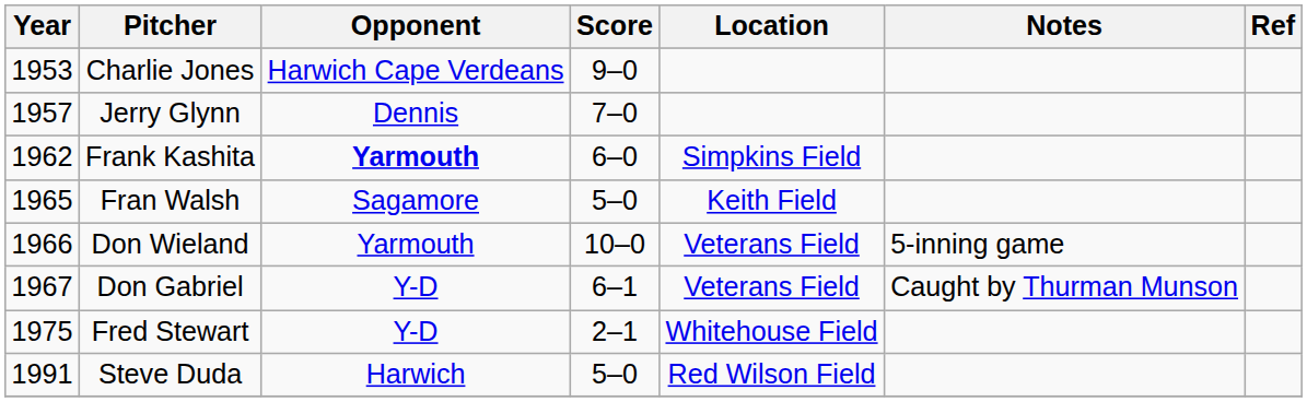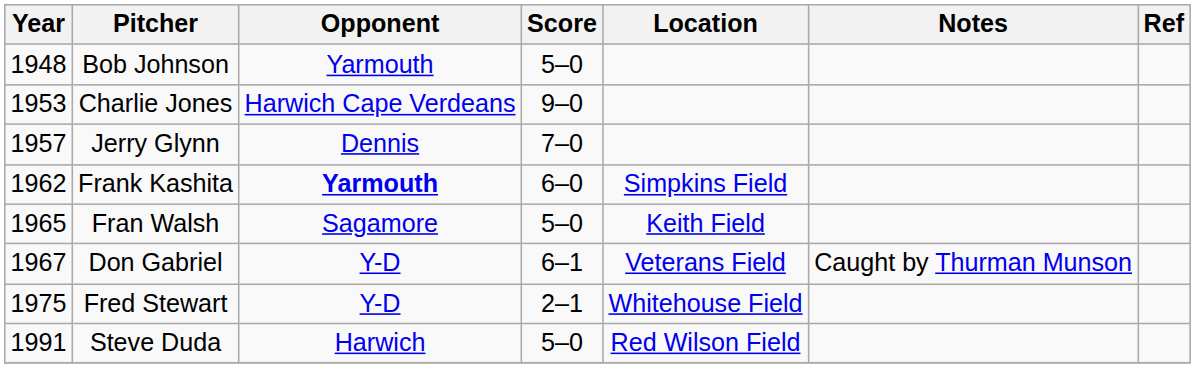+ row: 1948 | Bob Johnson | Yarmouth | 5–0
- row: 1966 | Don Wieland | Yarmouth | 10–0 | Veterans Field | 5-inning game
